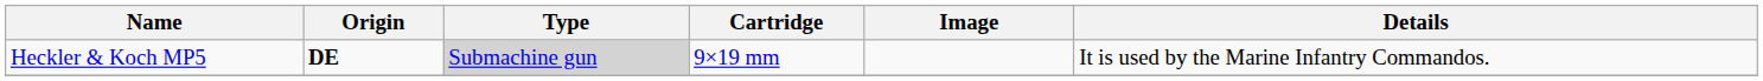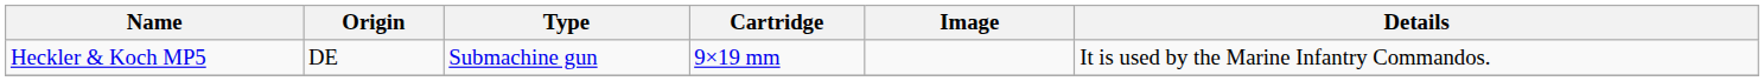Heckler & Koch MP5 | Origin: bold -> normal
Heckler & Koch MP5 | Type: lightgrey background -> no background
